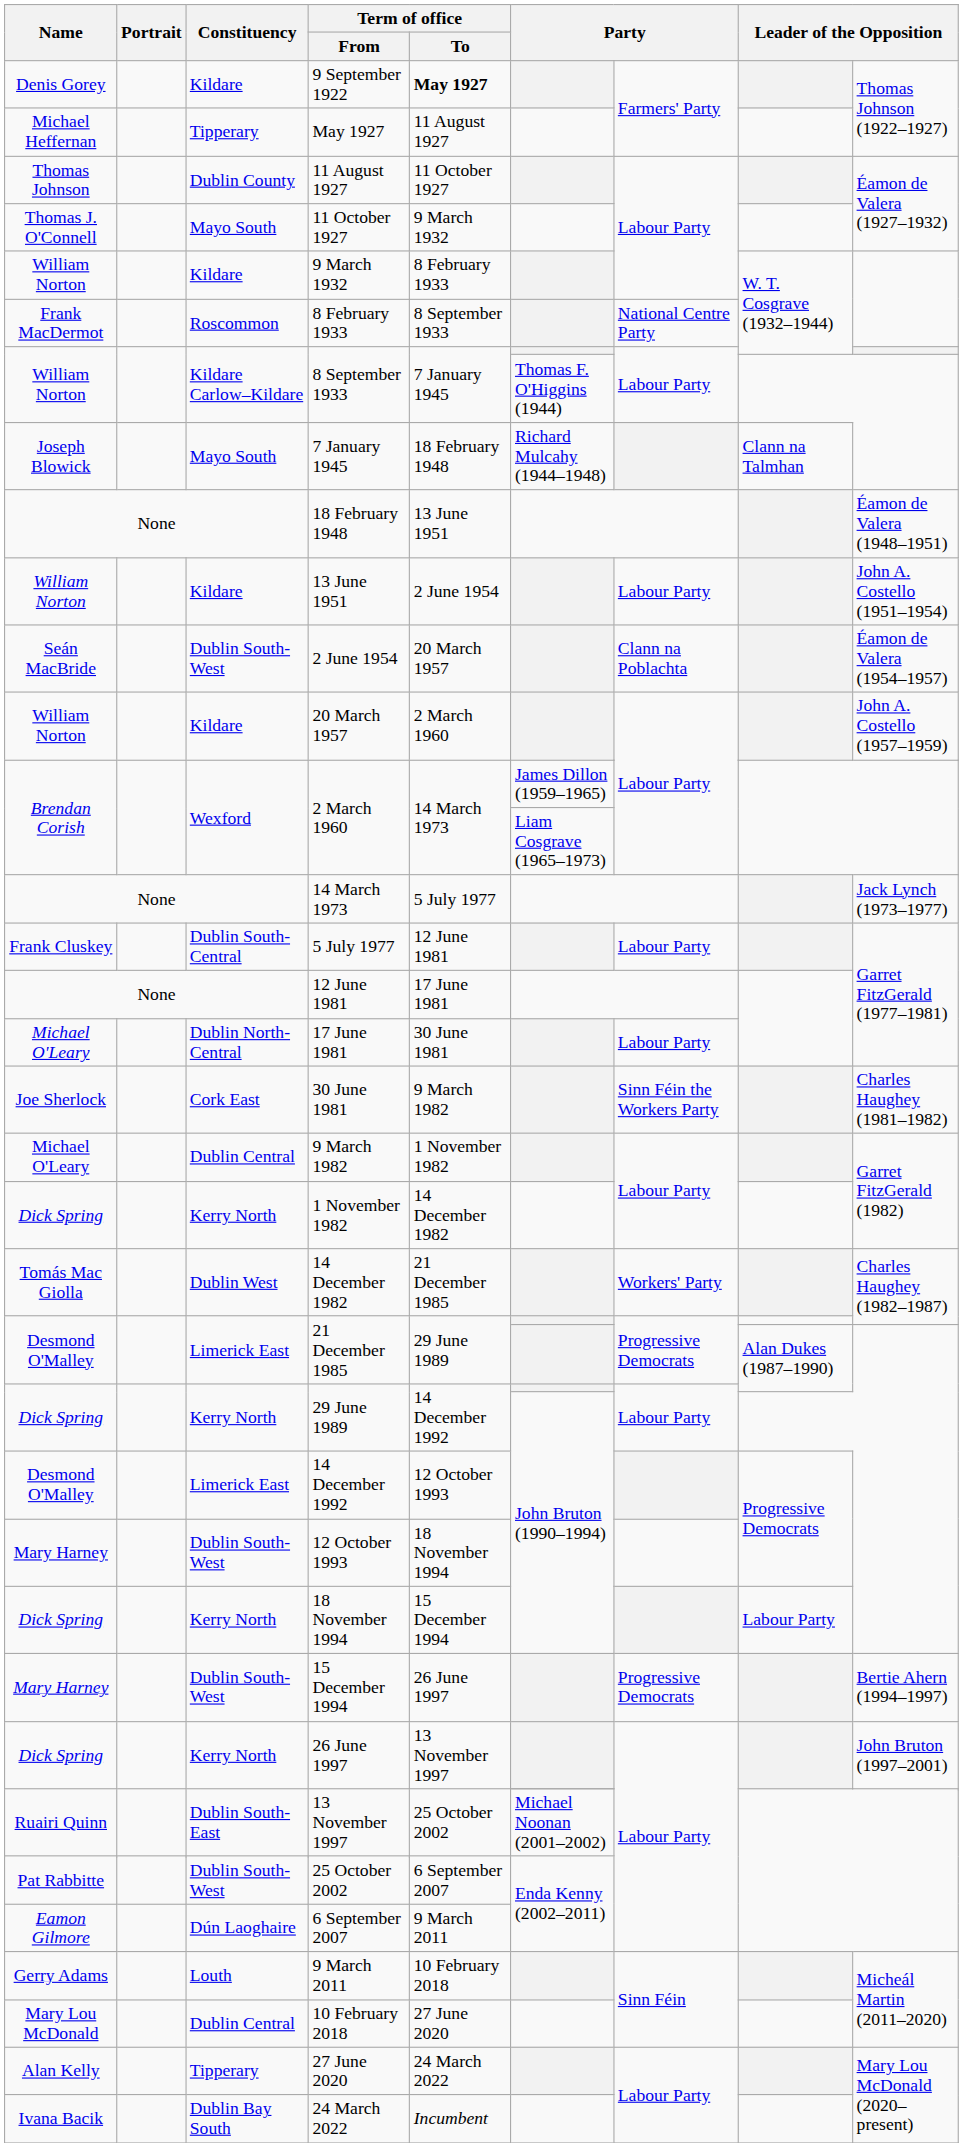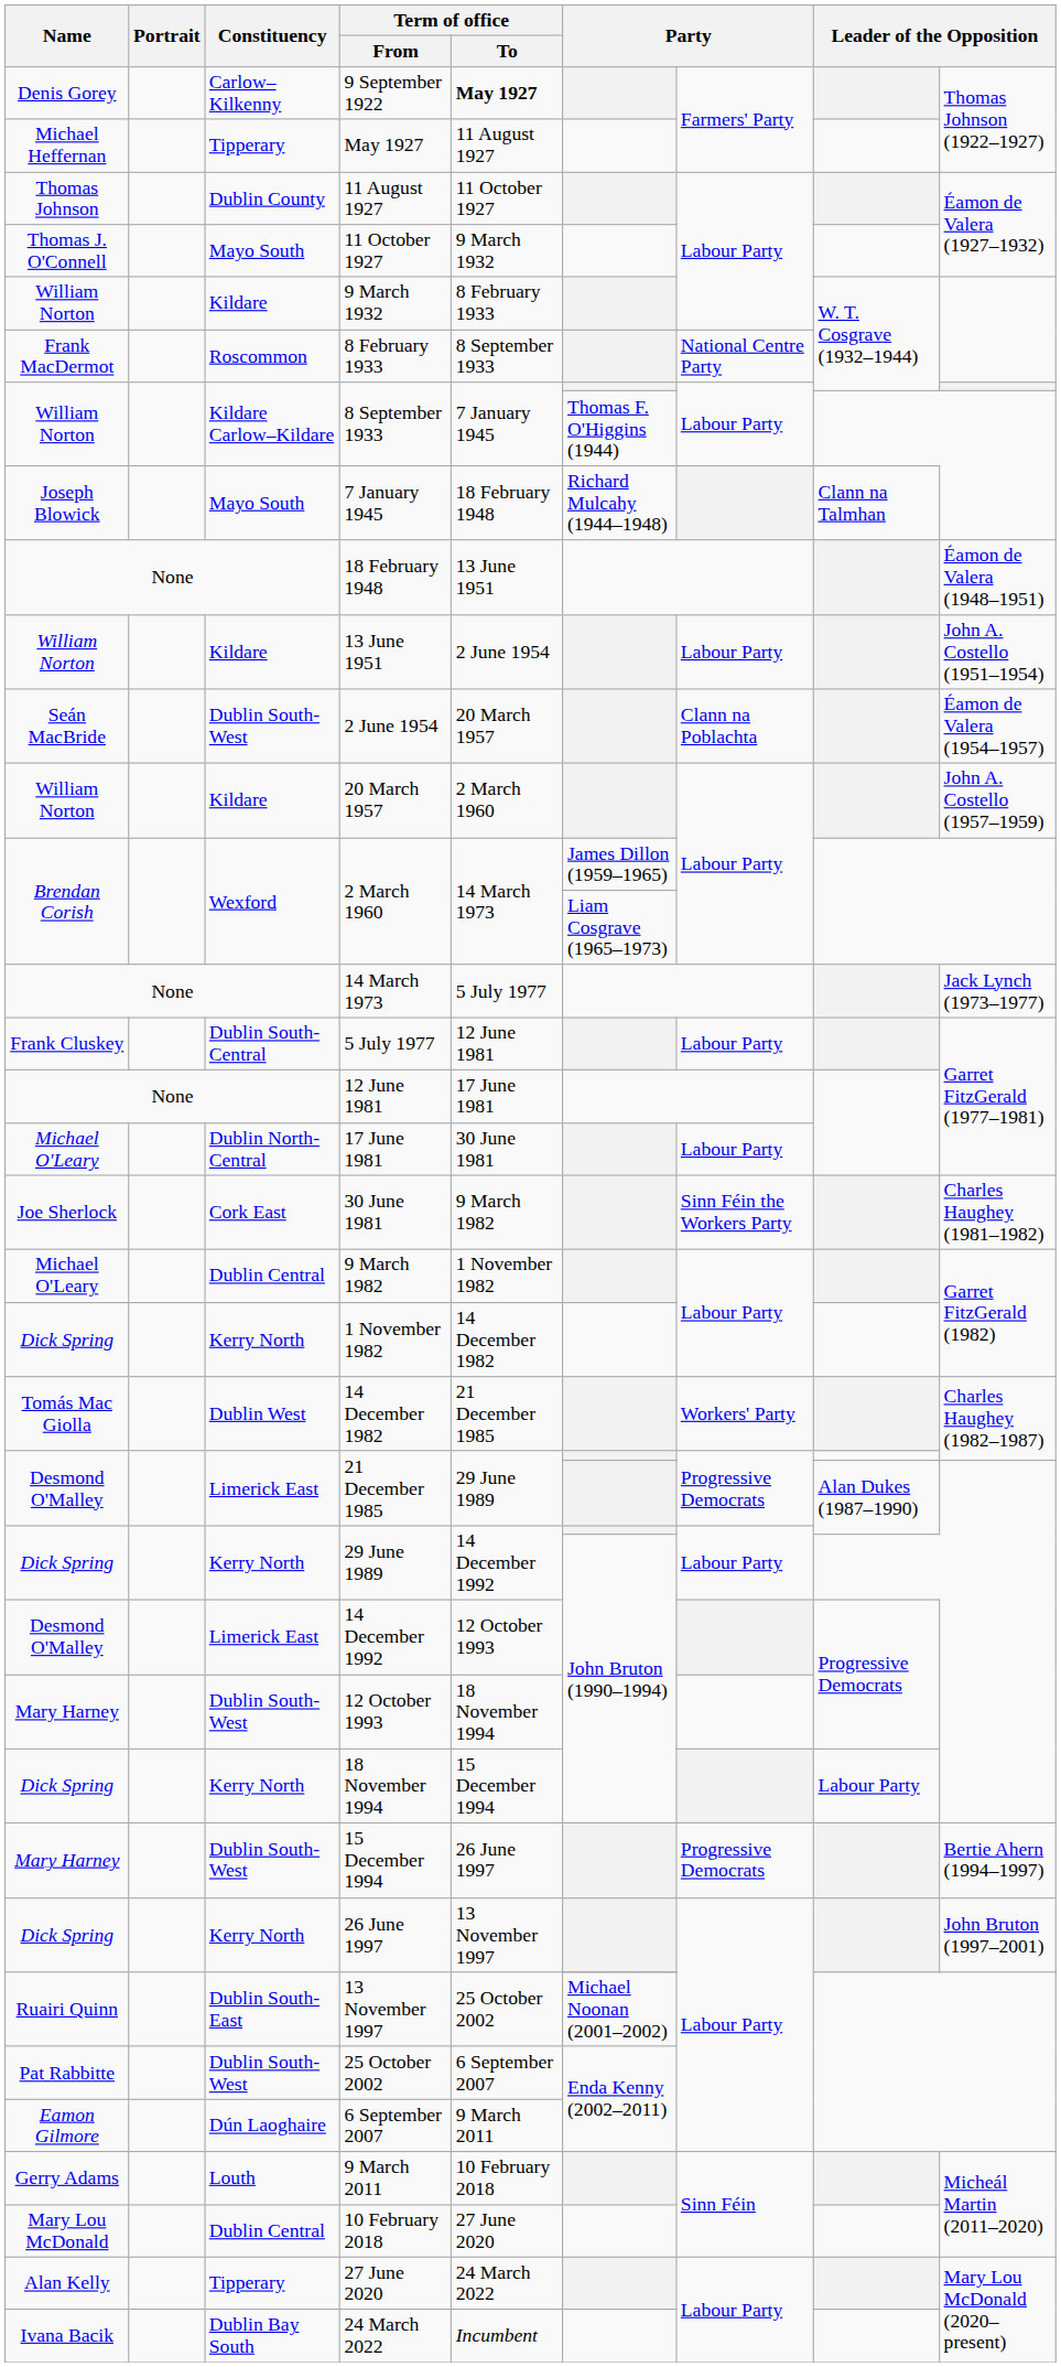9 September 1922 | Constituency: Kildare -> Carlow–Kilkenny
